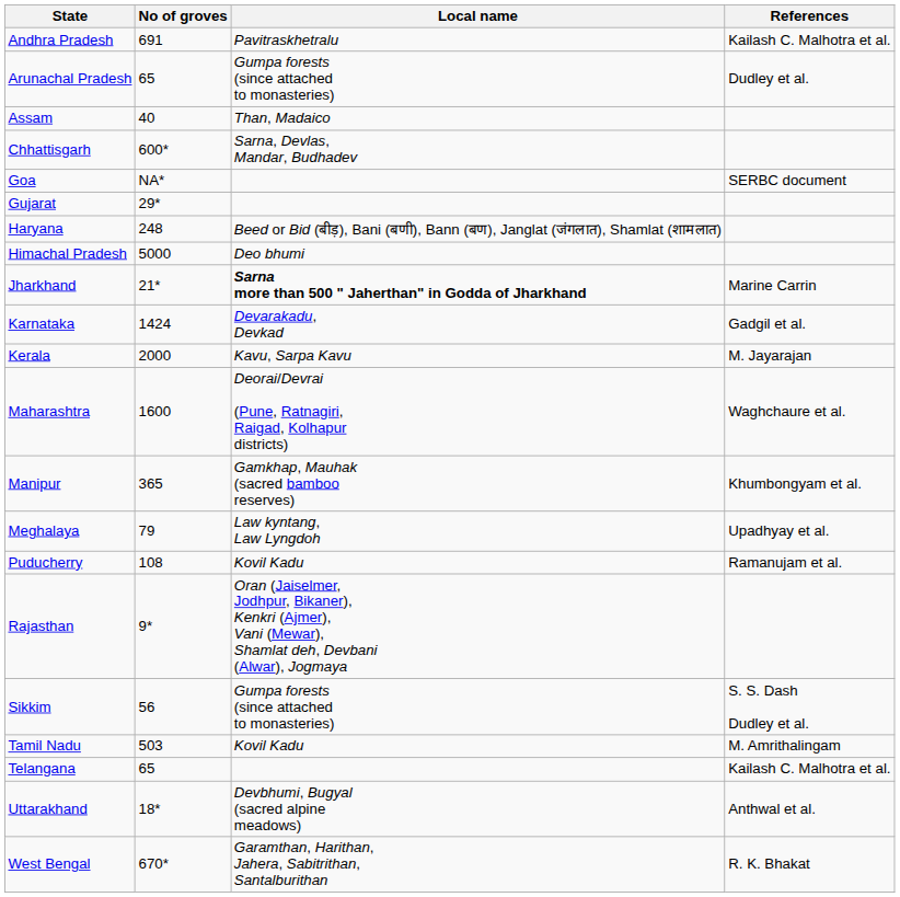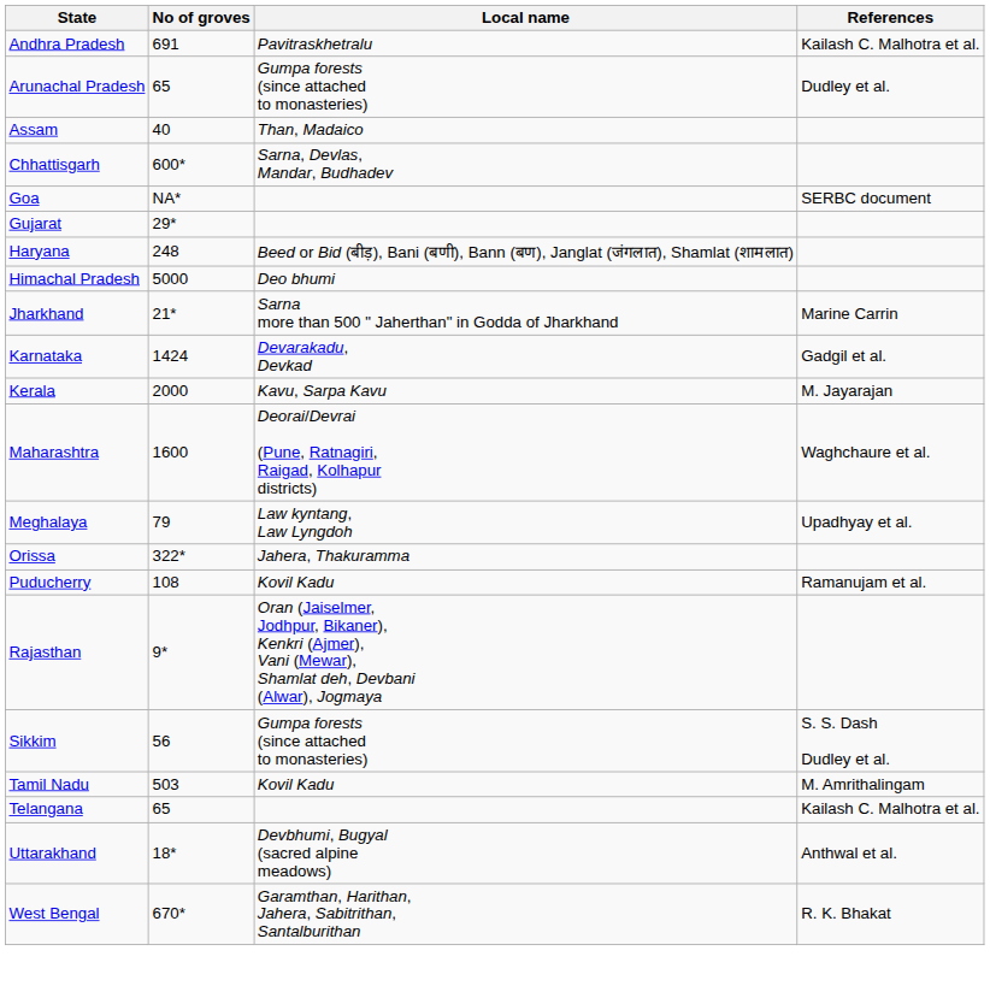Jharkhand | Local name: bold -> normal
- row: Manipur | 365 | Gamkhap, Mauhak (sacred bamboo reserves) | Khumbongyam et al.
+ row: Orissa | 322* | Jahera, Thakuramma
